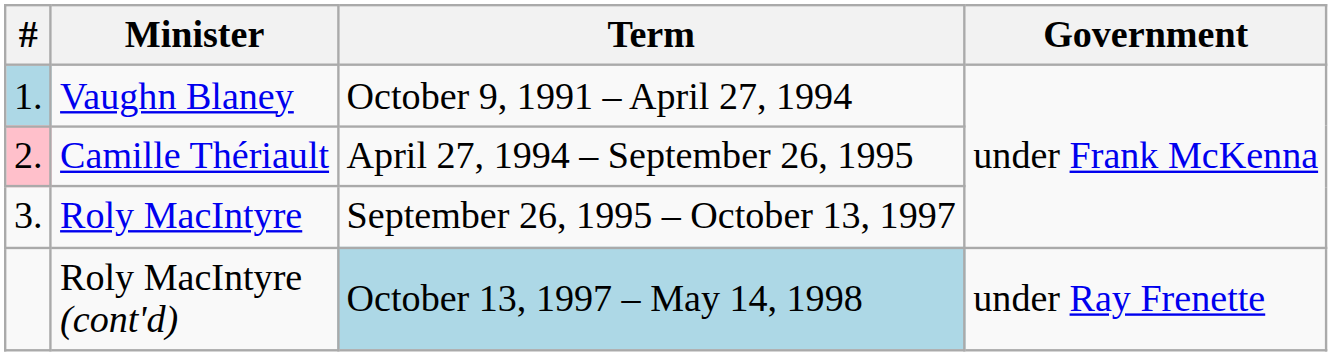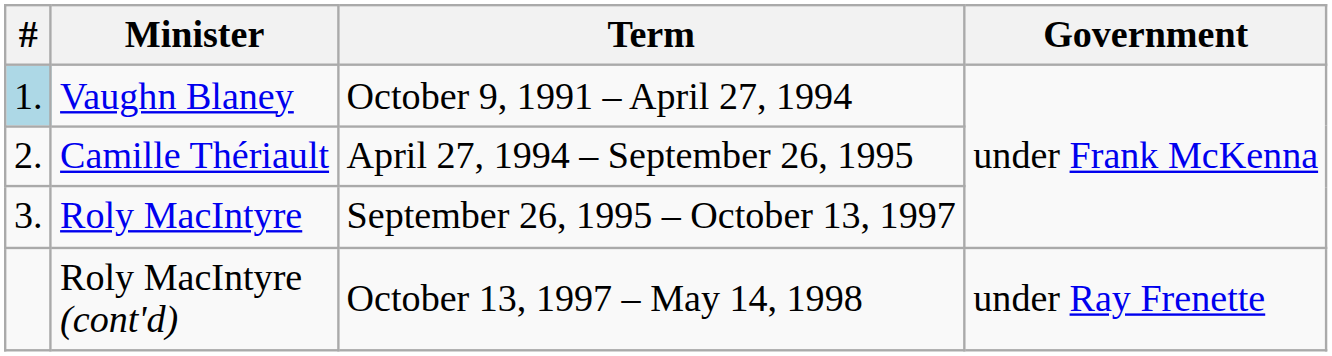Camille Thériault | #: pink background -> no background
Roly MacIntyre (cont'd) | Term: lightblue background -> no background
